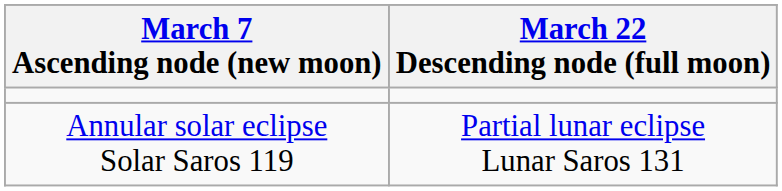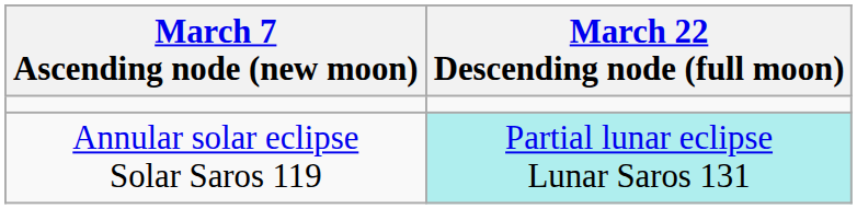Annular solar eclipse Solar Saros 119 | March 22 Descending node (full moon): no background -> paleturquoise background
